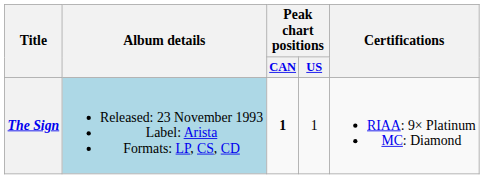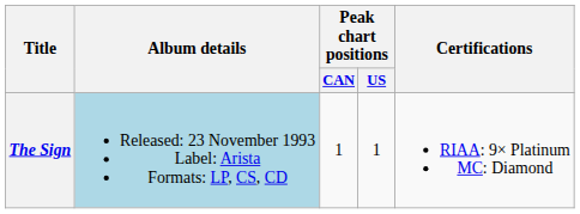The Sign | Peak chart positions / CAN: bold -> normal
